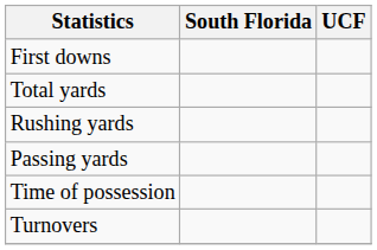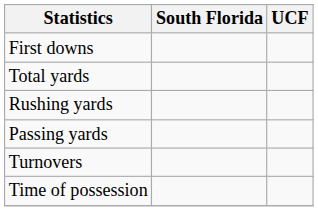rows swapped: Turnovers <-> Time of possession
